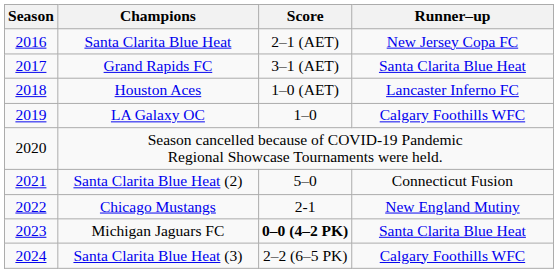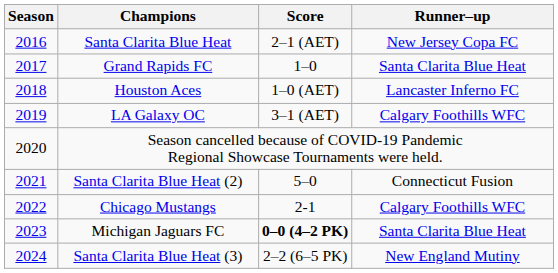Grand Rapids FC | Score: 3–1 (AET) -> 1–0
LA Galaxy OC | Score: 1–0 -> 3–1 (AET)
Chicago Mustangs | Runner–up: New England Mutiny -> Calgary Foothills WFC
Santa Clarita Blue Heat (3) | Runner–up: Calgary Foothills WFC -> New England Mutiny
